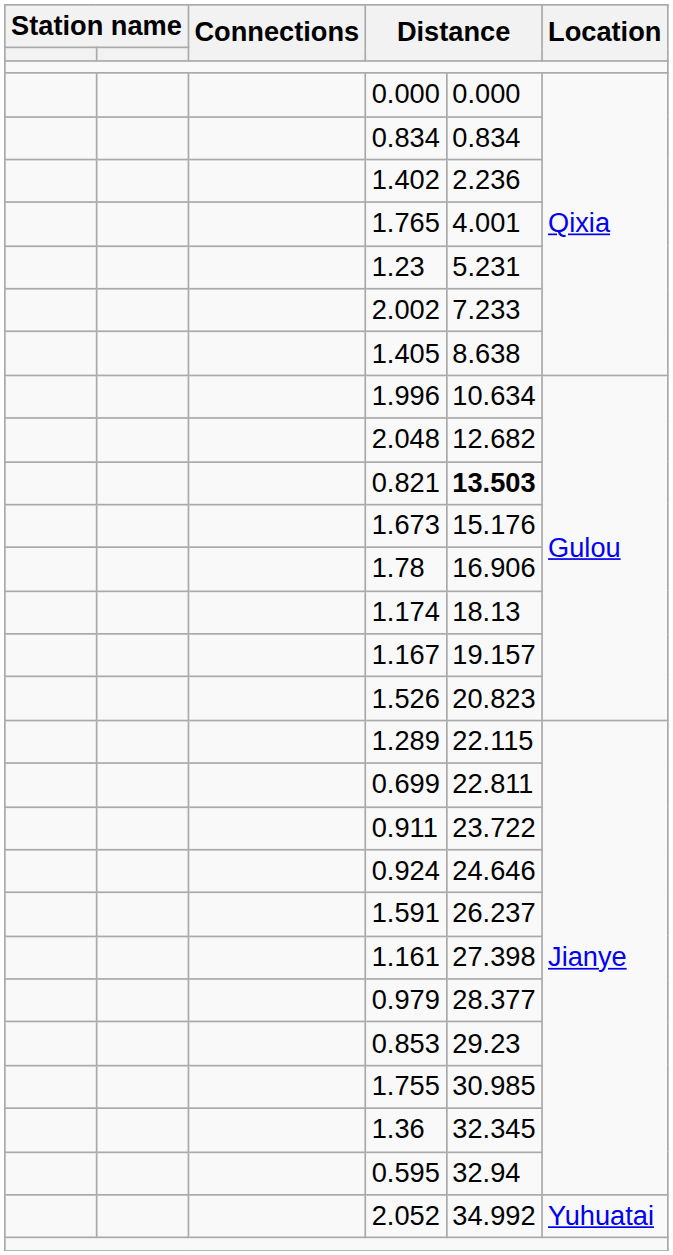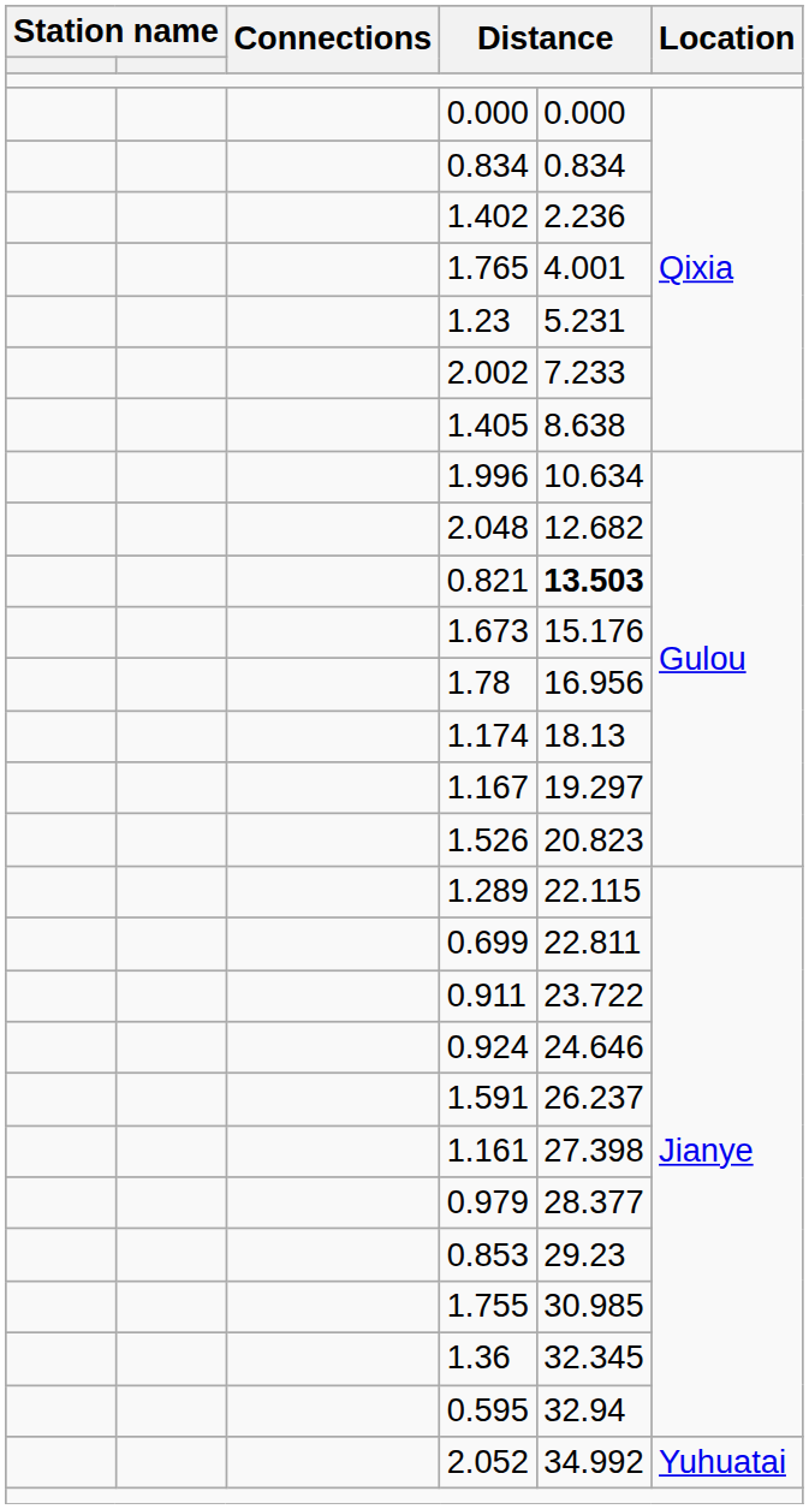1.78 | column 5: 16.906 -> 16.956
1.167 | column 5: 19.157 -> 19.297
